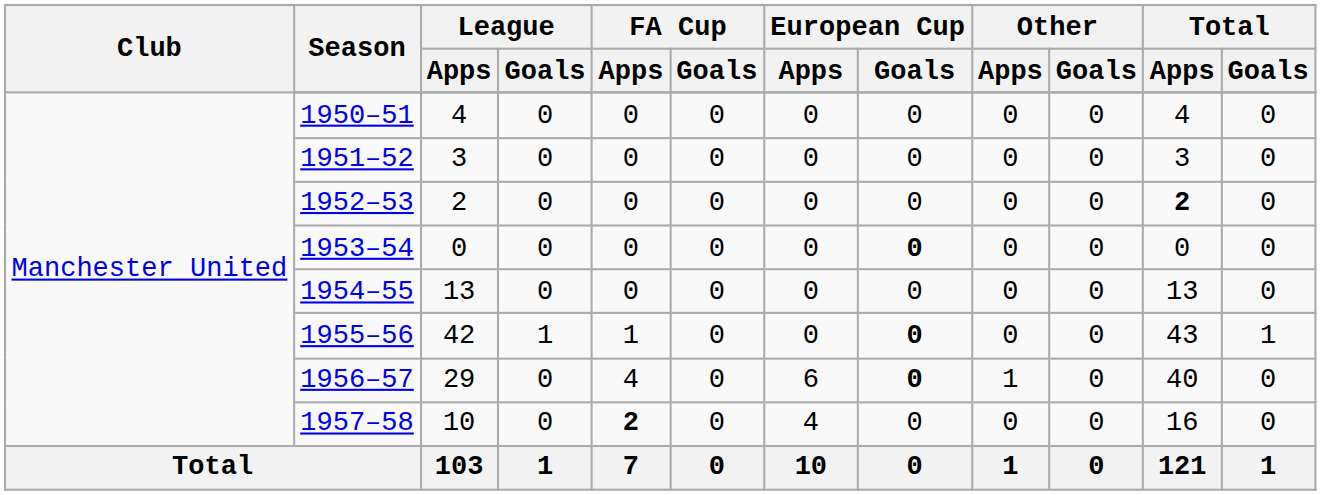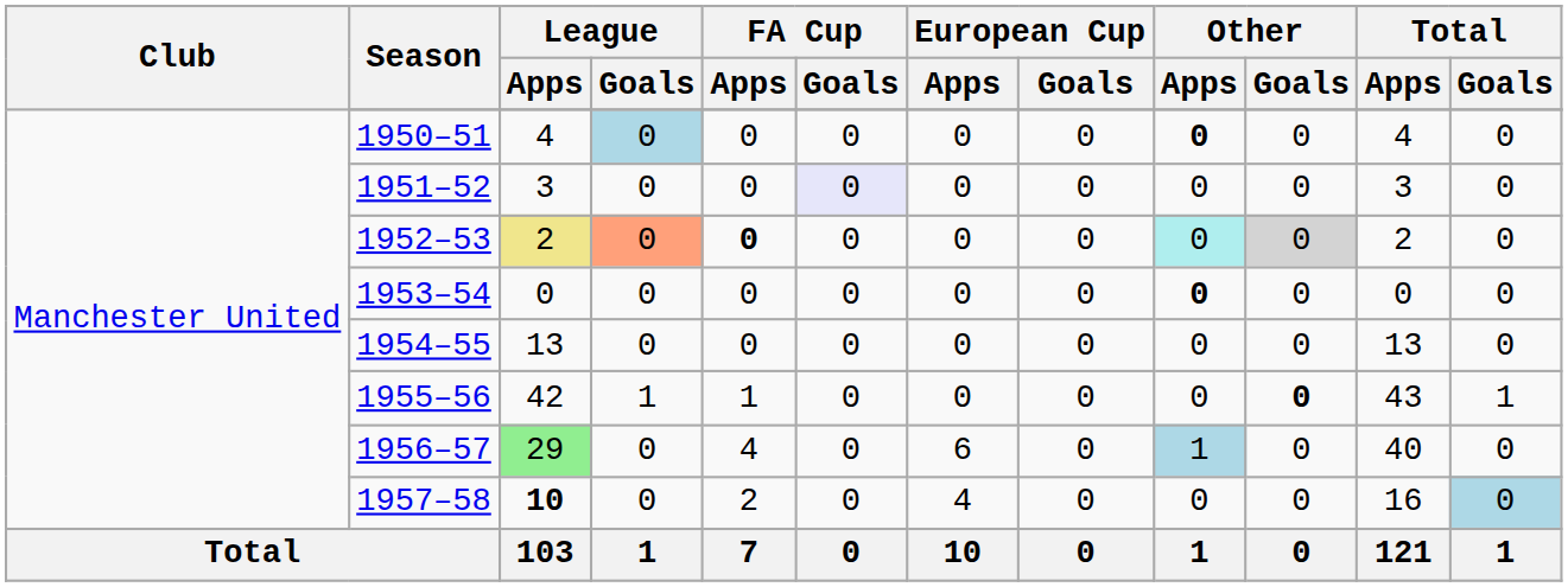1950–51 | League / Goals: no background -> lightblue background
1950–51 | Other / Apps: normal -> bold
1951–52 | FA Cup / Goals: no background -> lavender background
1952–53 | League / Apps: no background -> khaki background
1952–53 | League / Goals: no background -> lightsalmon background
1952–53 | FA Cup / Apps: normal -> bold
1952–53 | Other / Apps: no background -> paleturquoise background
1952–53 | Other / Goals: no background -> lightgrey background
1952–53 | Total / Apps: bold -> normal
1953–54 | European Cup / Goals: bold -> normal
1953–54 | Other / Apps: normal -> bold
1955–56 | European Cup / Goals: bold -> normal
1955–56 | Other / Goals: normal -> bold
1956–57 | League / Apps: no background -> lightgreen background
1956–57 | European Cup / Goals: bold -> normal
1956–57 | Other / Apps: no background -> lightblue background
1957–58 | League / Apps: normal -> bold
1957–58 | FA Cup / Apps: bold -> normal
1957–58 | Total / Goals: no background -> lightblue background
